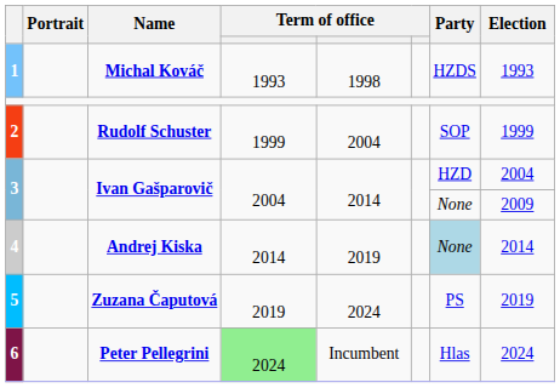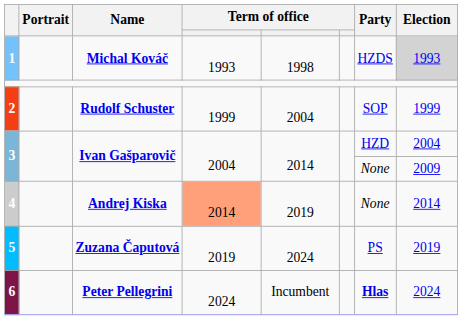1 | Election: no background -> lightgrey background
4 | column 4: no background -> lightsalmon background
4 | Party: lightblue background -> no background
6 | column 4: lightgreen background -> no background
6 | Party: normal -> bold
